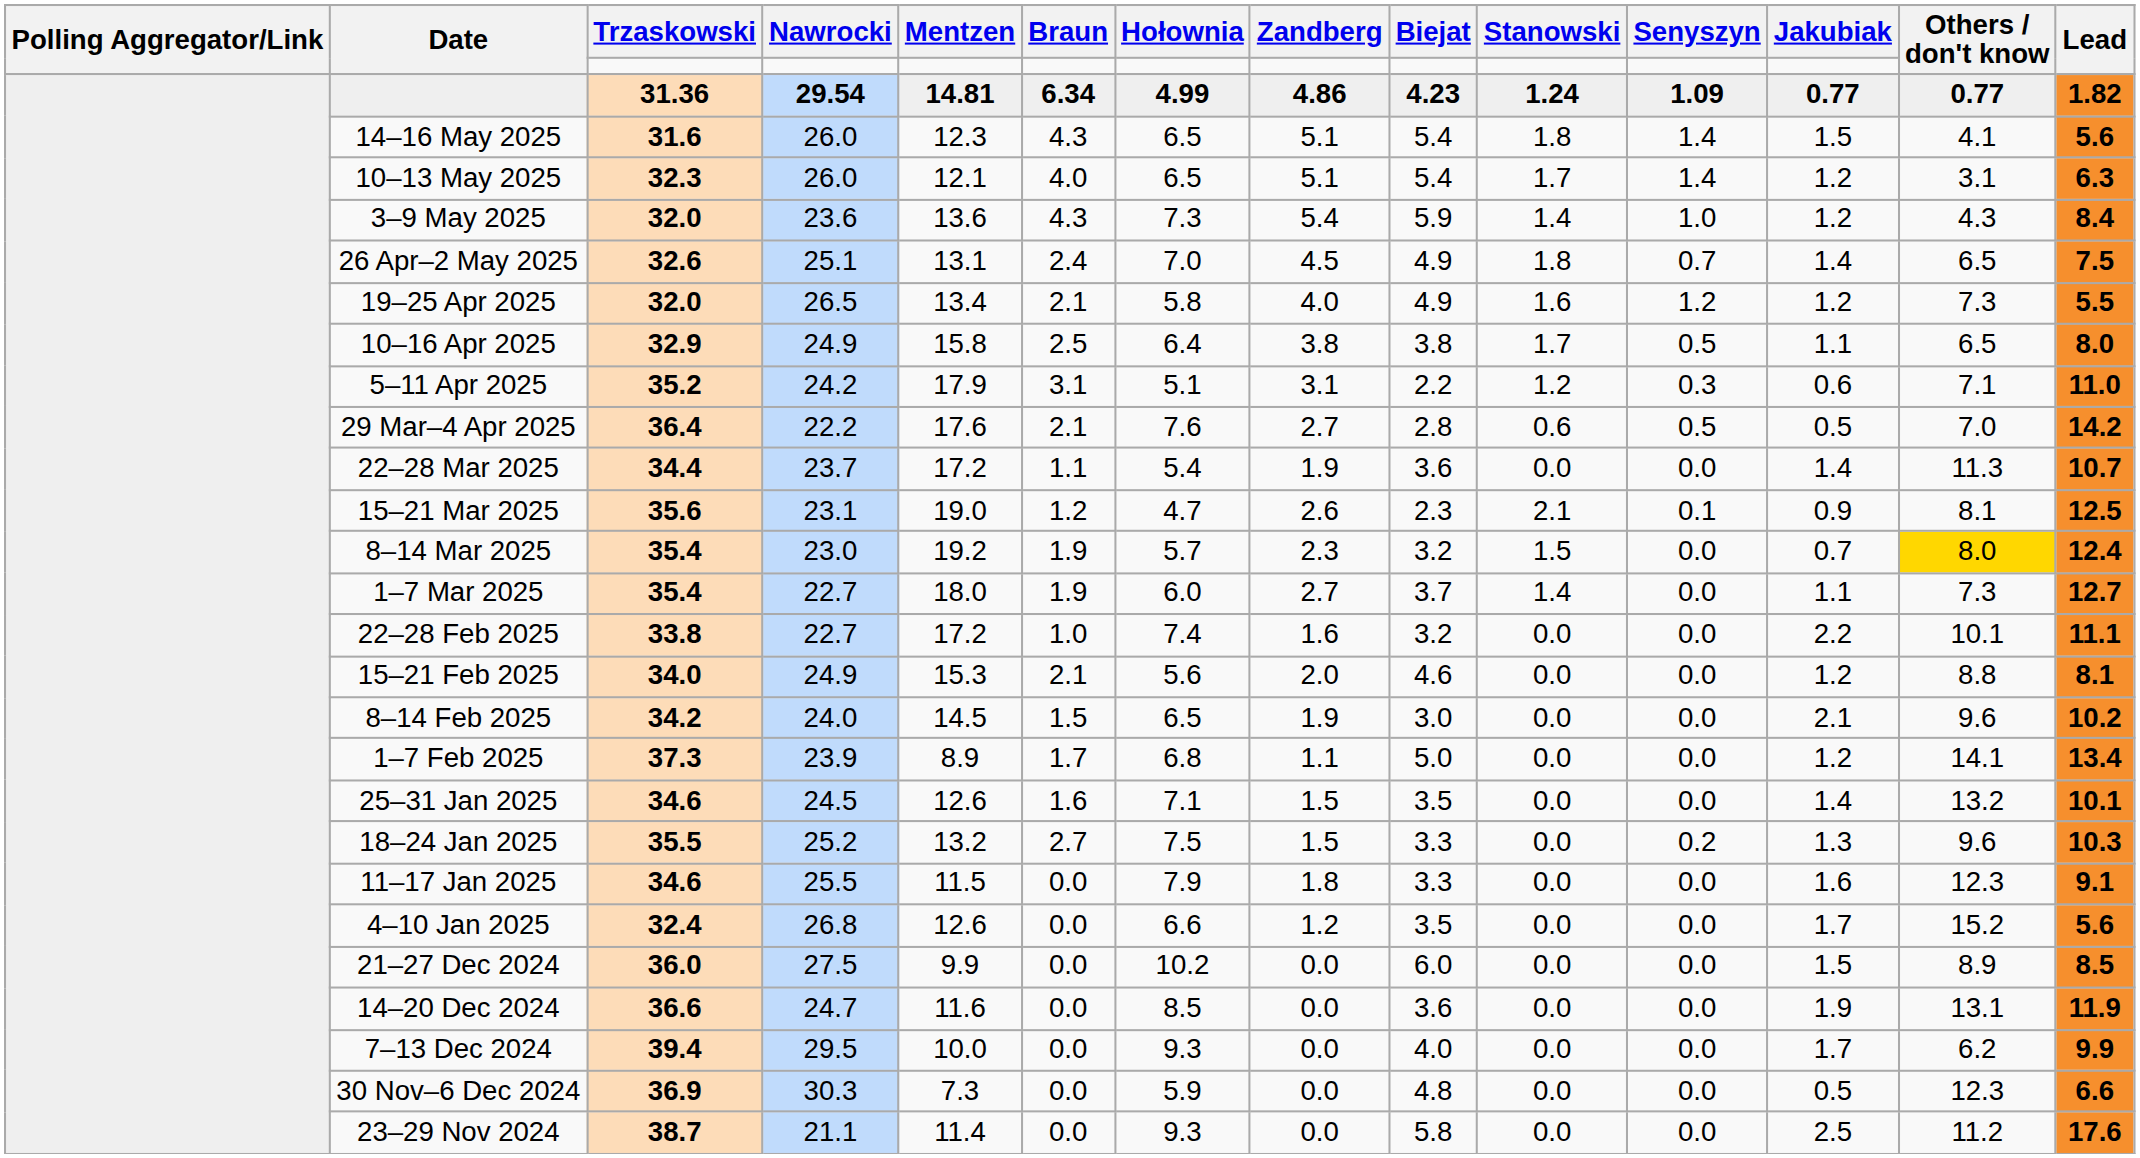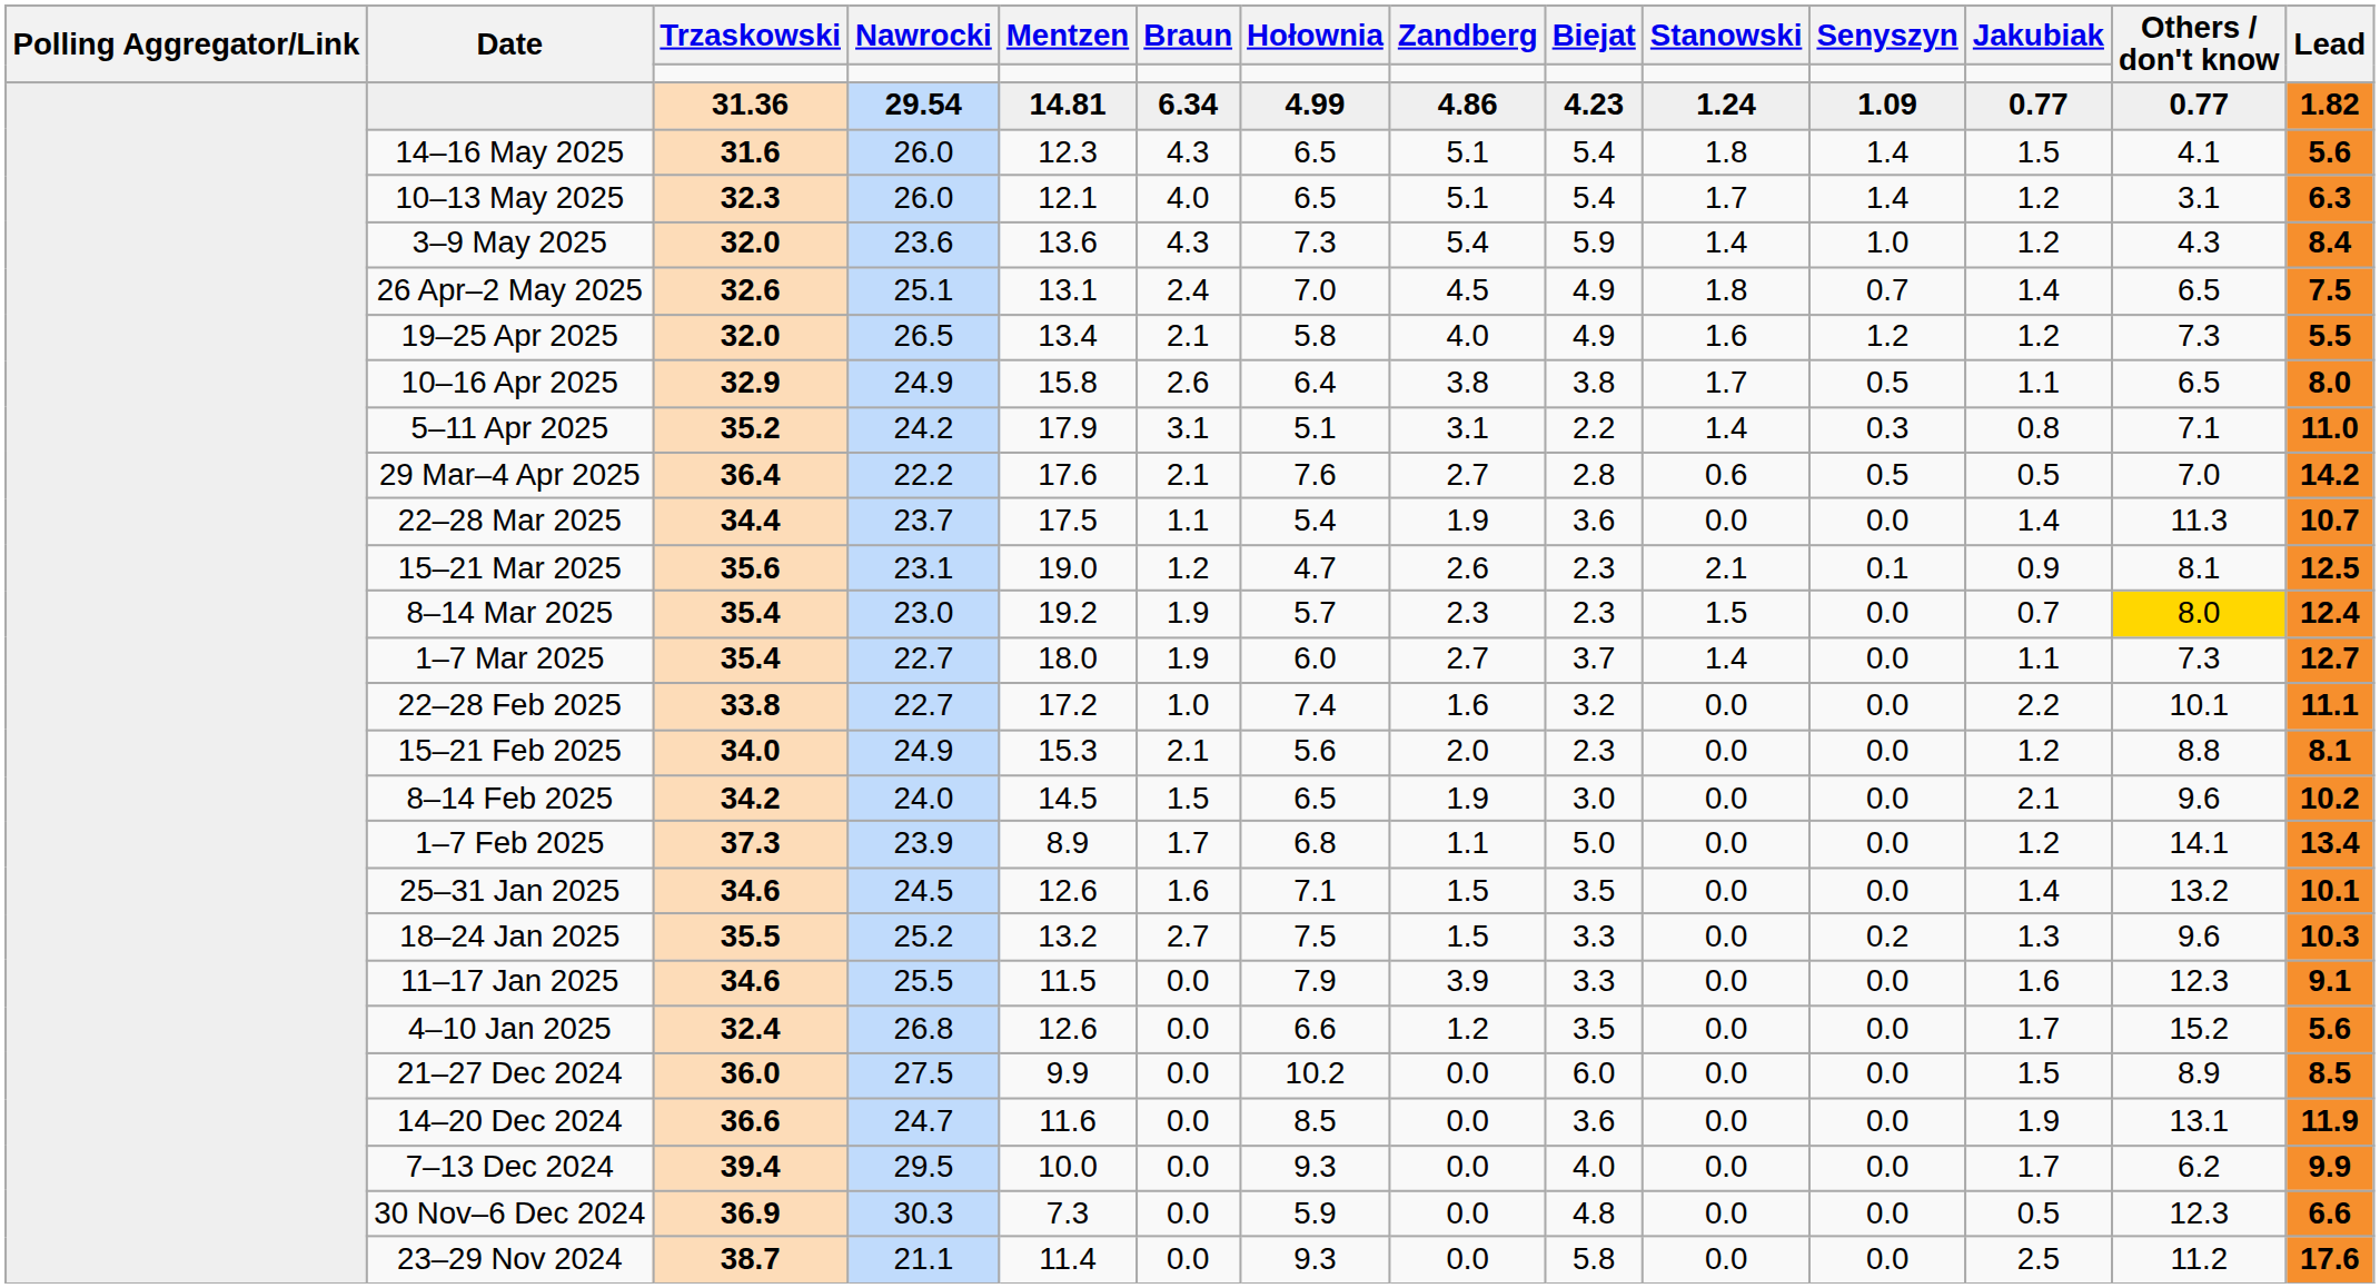10–16 Apr 2025 | Braun: 2.5 -> 2.6
5–11 Apr 2025 | Stanowski: 1.2 -> 1.4
5–11 Apr 2025 | Jakubiak: 0.6 -> 0.8
22–28 Mar 2025 | Mentzen: 17.2 -> 17.5
8–14 Mar 2025 | Biejat: 3.2 -> 2.3
15–21 Feb 2025 | Biejat: 4.6 -> 2.3
11–17 Jan 2025 | Zandberg: 1.8 -> 3.9
